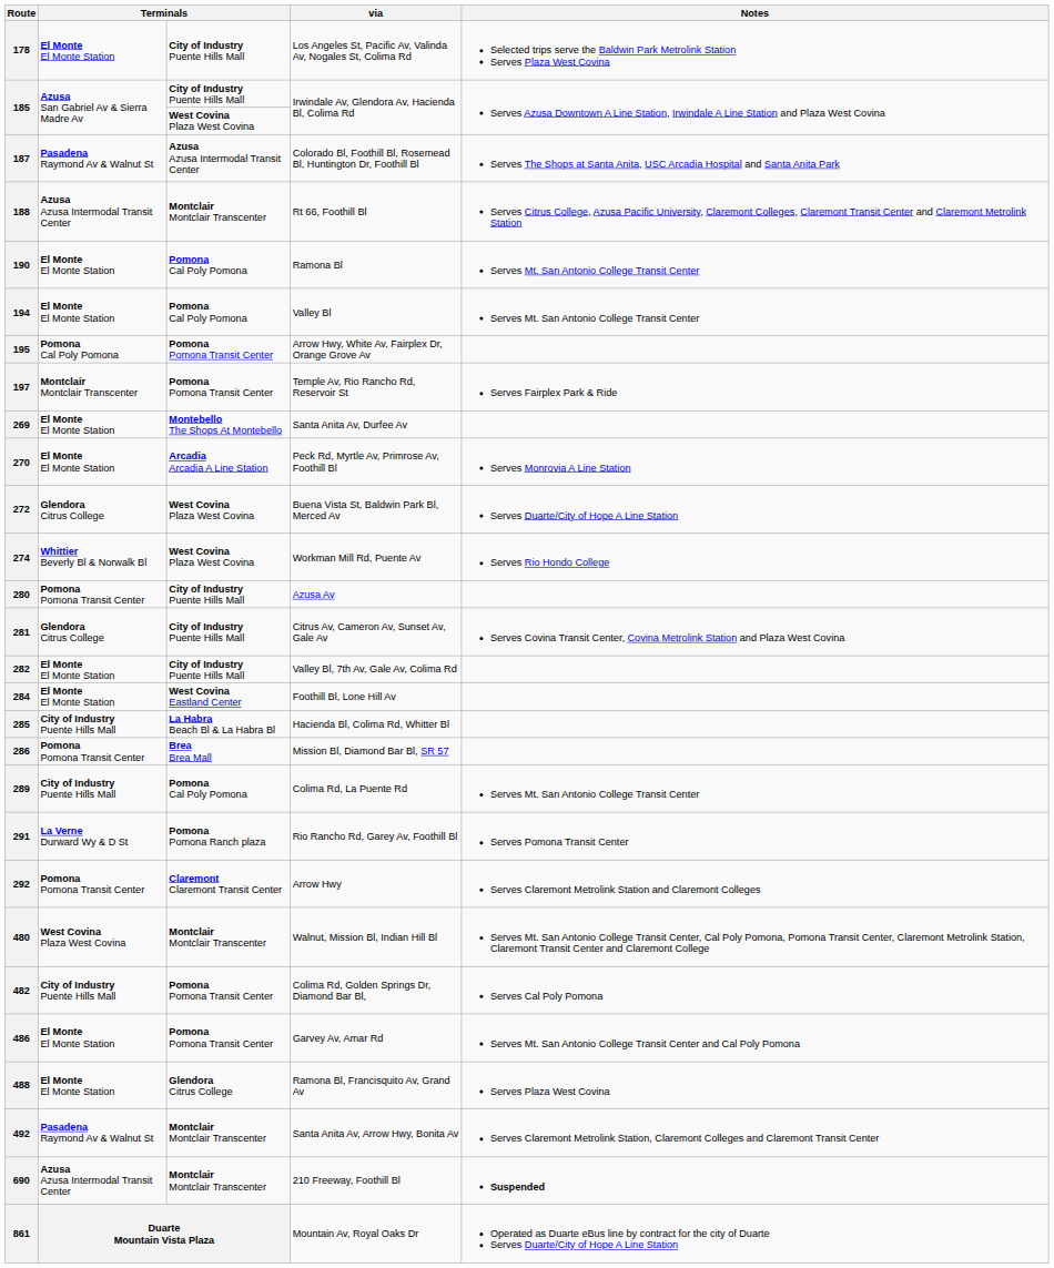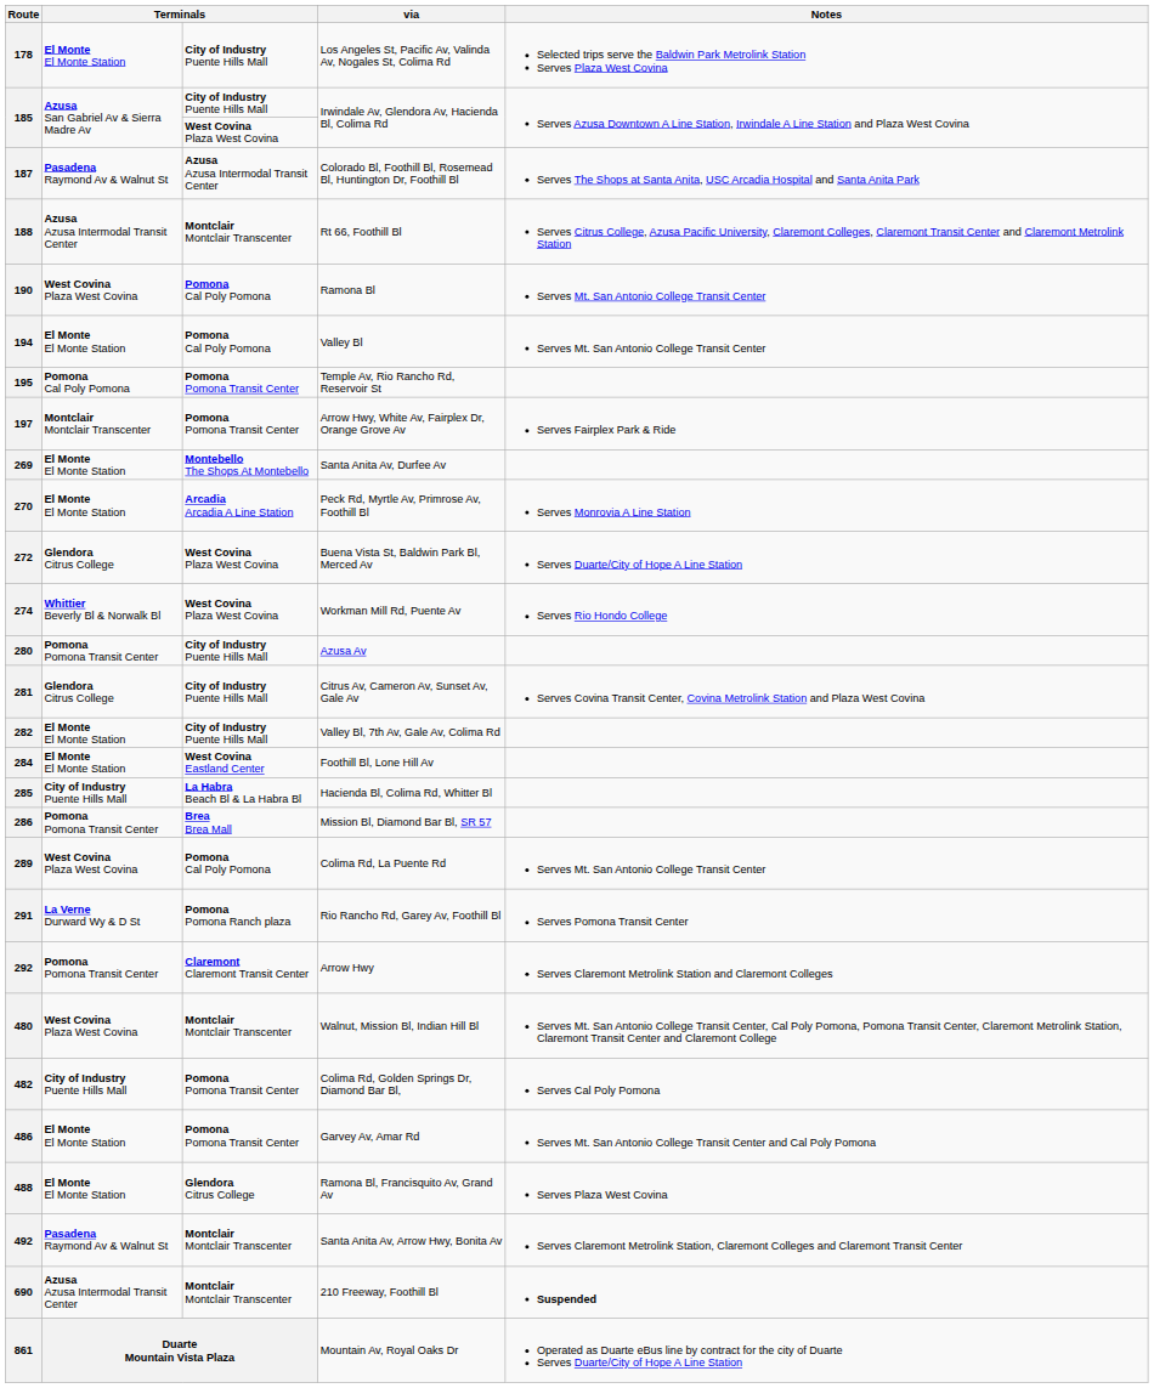190 | column 2: El Monte El Monte Station -> West Covina Plaza West Covina
195 | via: Arrow Hwy, White Av, Fairplex Dr, Orange Grove Av -> Temple Av, Rio Rancho Rd, Reservoir St
197 | via: Temple Av, Rio Rancho Rd, Reservoir St -> Arrow Hwy, White Av, Fairplex Dr, Orange Grove Av
289 | column 2: City of Industry Puente Hills Mall -> West Covina Plaza West Covina
